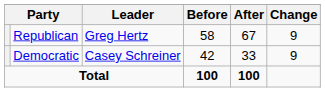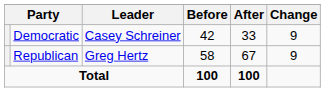rows swapped: Republican <-> Democratic
